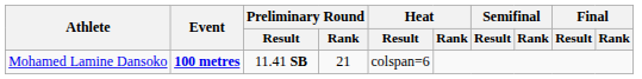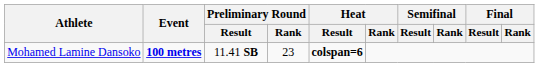Mohamed Lamine Dansoko | Preliminary Round / Rank: 21 -> 23
Mohamed Lamine Dansoko | Heat / Result: normal -> bold
